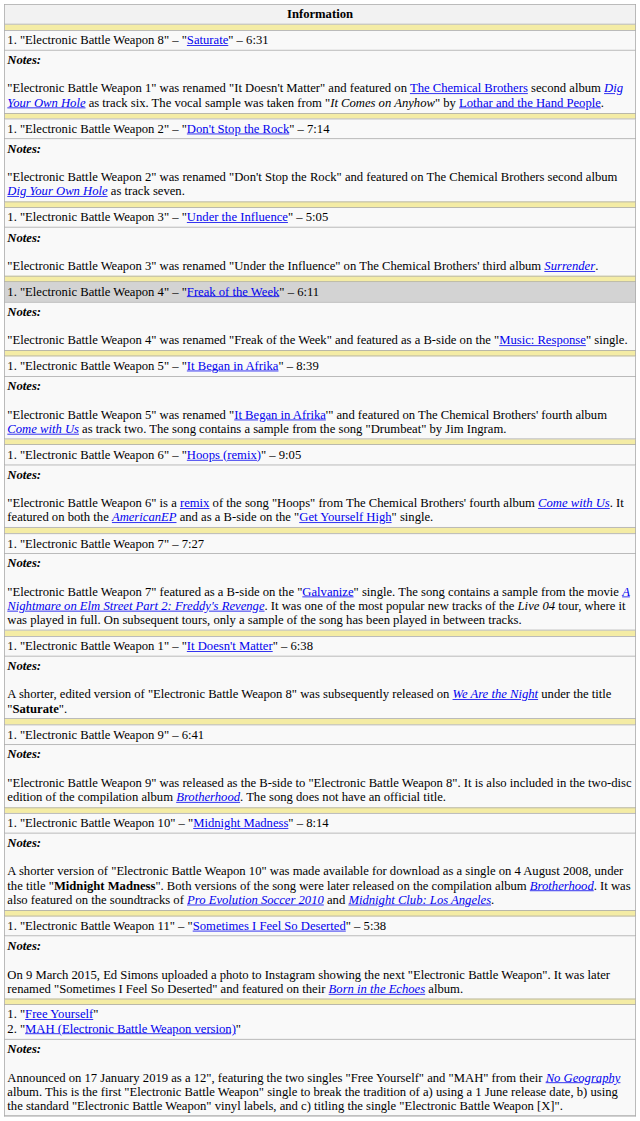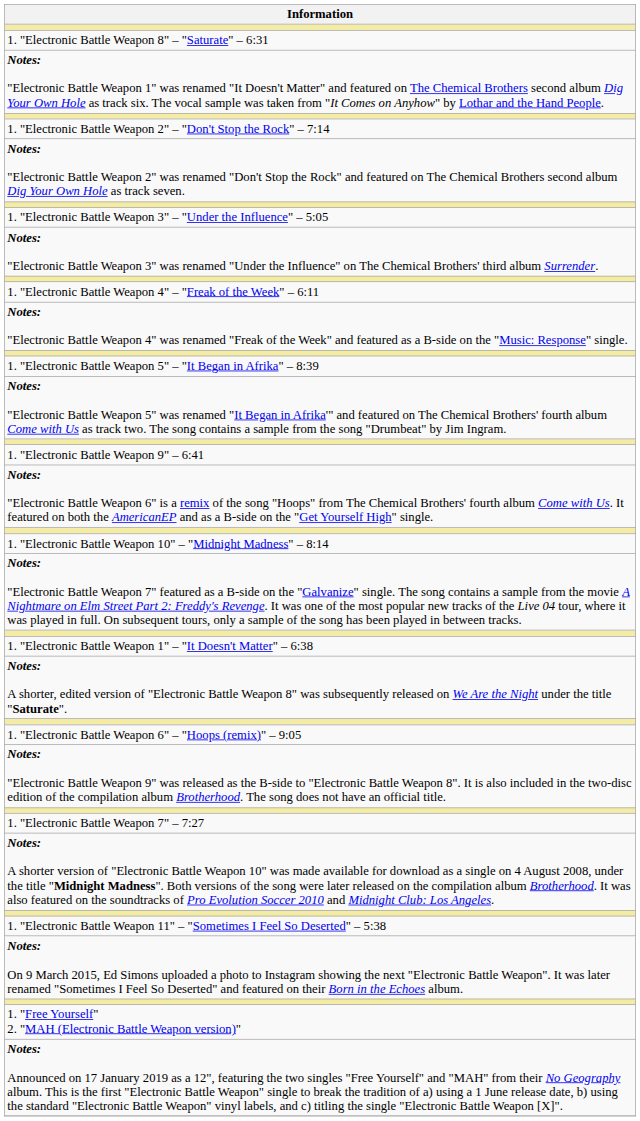row 12 | Information: lightgrey background -> no background
row 18 | Information: 1. "Electronic Battle Weapon 6" – "Hoops (remix)" – 9:05 -> 1. "Electronic Battle Weapon 9" – 6:41
row 21 | Information: 1. "Electronic Battle Weapon 7" – 7:27 -> 1. "Electronic Battle Weapon 10" – "Midnight Madness" – 8:14
row 27 | Information: 1. "Electronic Battle Weapon 9" – 6:41 -> 1. "Electronic Battle Weapon 6" – "Hoops (remix)" – 9:05
row 30 | Information: 1. "Electronic Battle Weapon 10" – "Midnight Madness" – 8:14 -> 1. "Electronic Battle Weapon 7" – 7:27
